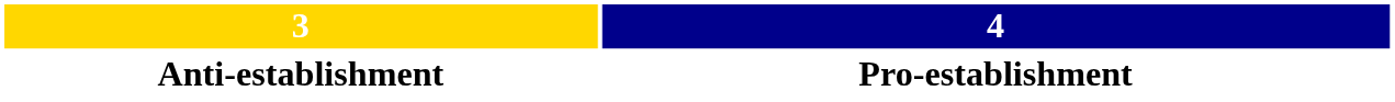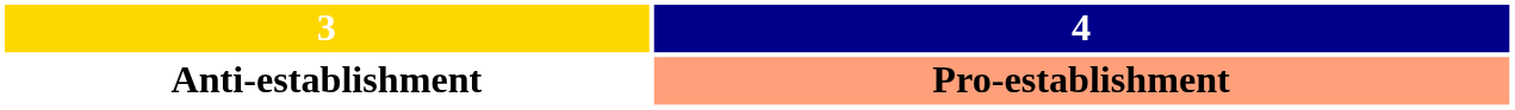Anti-establishment | 4: no background -> lightsalmon background
